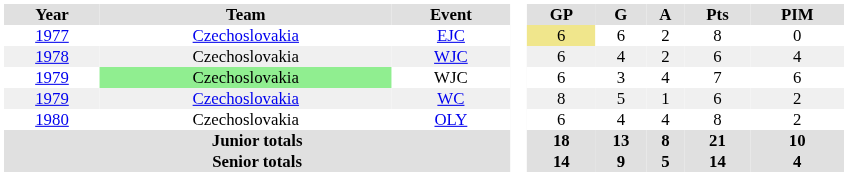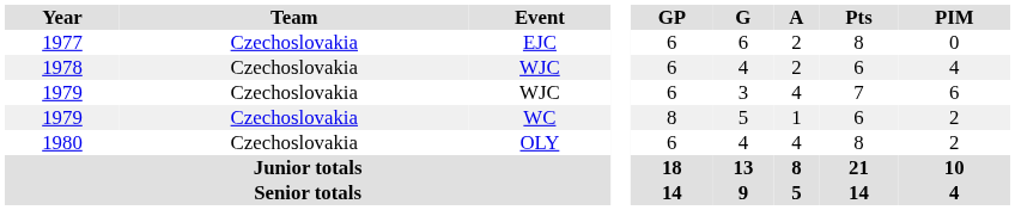1977 | GP: khaki background -> no background
1979 / WJC | Team: lightgreen background -> no background
